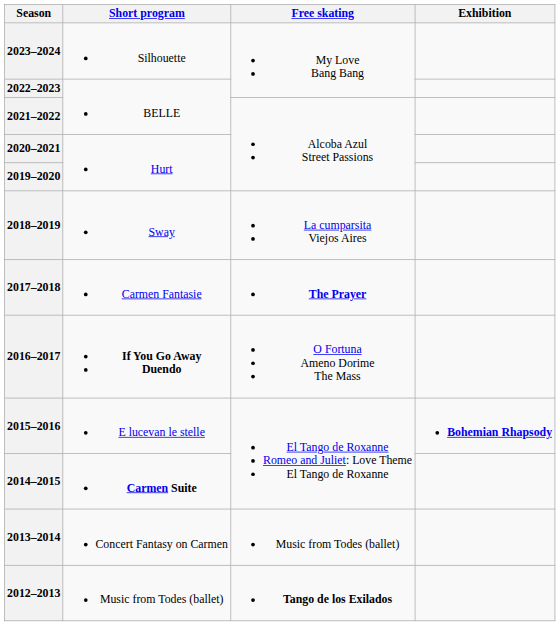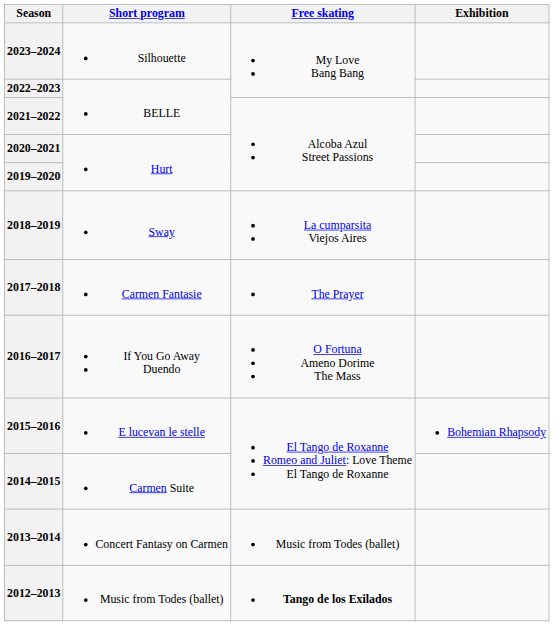2017–2018 | Free skating: bold -> normal
2016–2017 | Short program: bold -> normal
2015–2016 | Exhibition: bold -> normal
2014–2015 | Short program: bold -> normal
